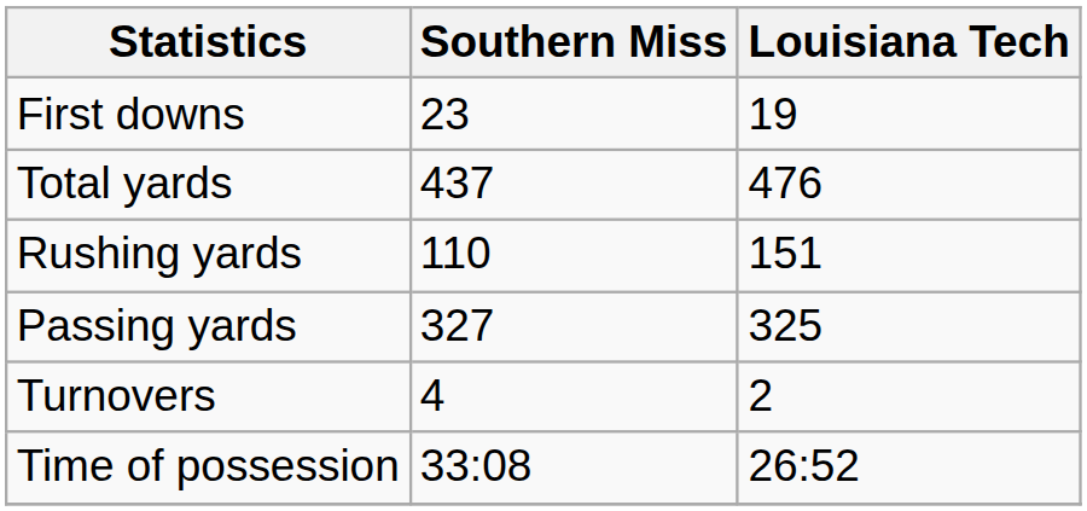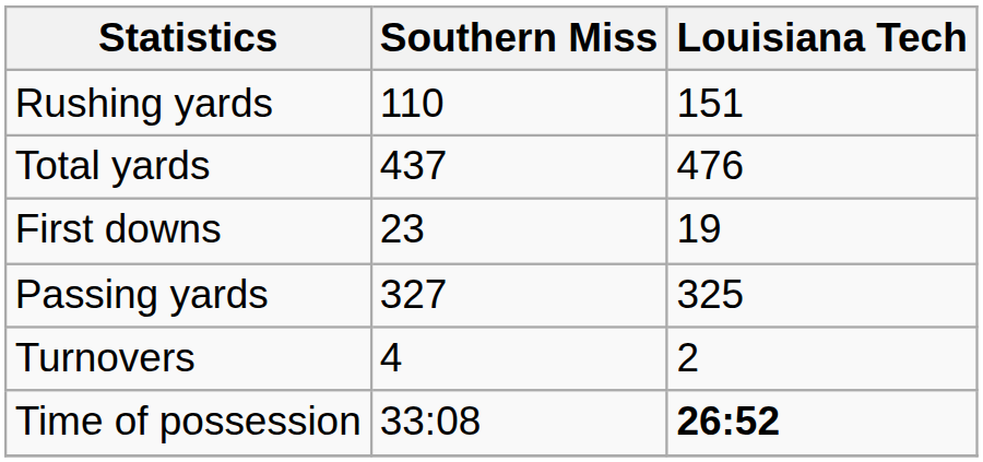rows swapped: First downs <-> Rushing yards
Time of possession | Louisiana Tech: normal -> bold
